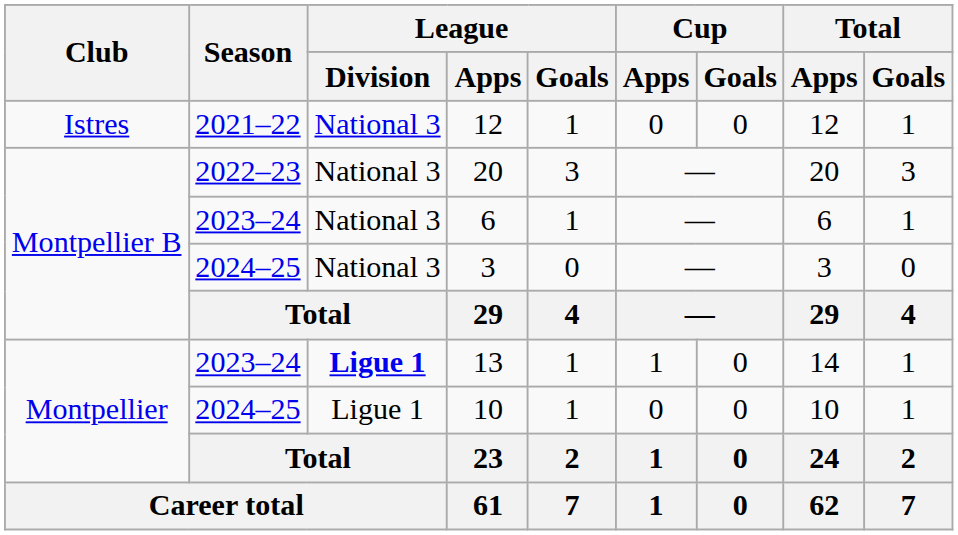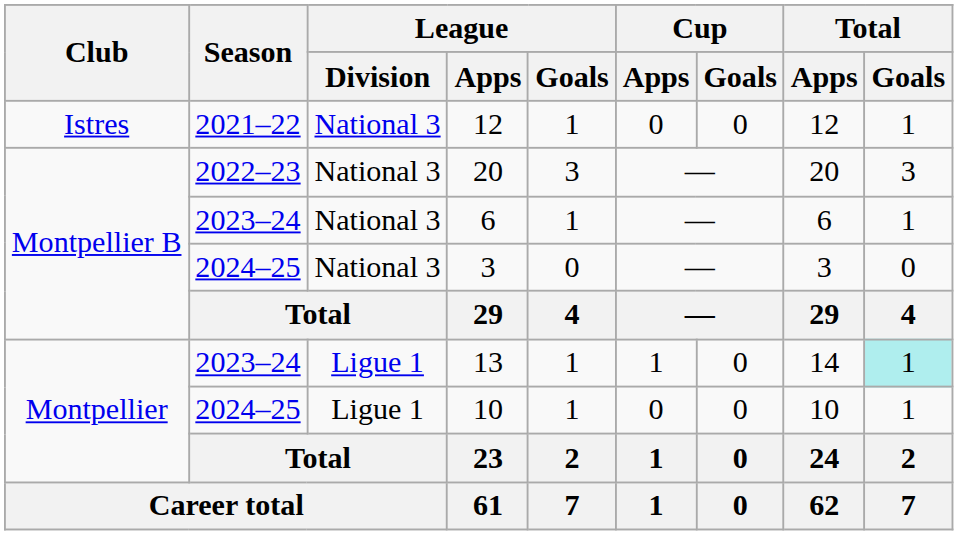13 | League / Division: bold -> normal
13 | Total / Goals: no background -> paleturquoise background
